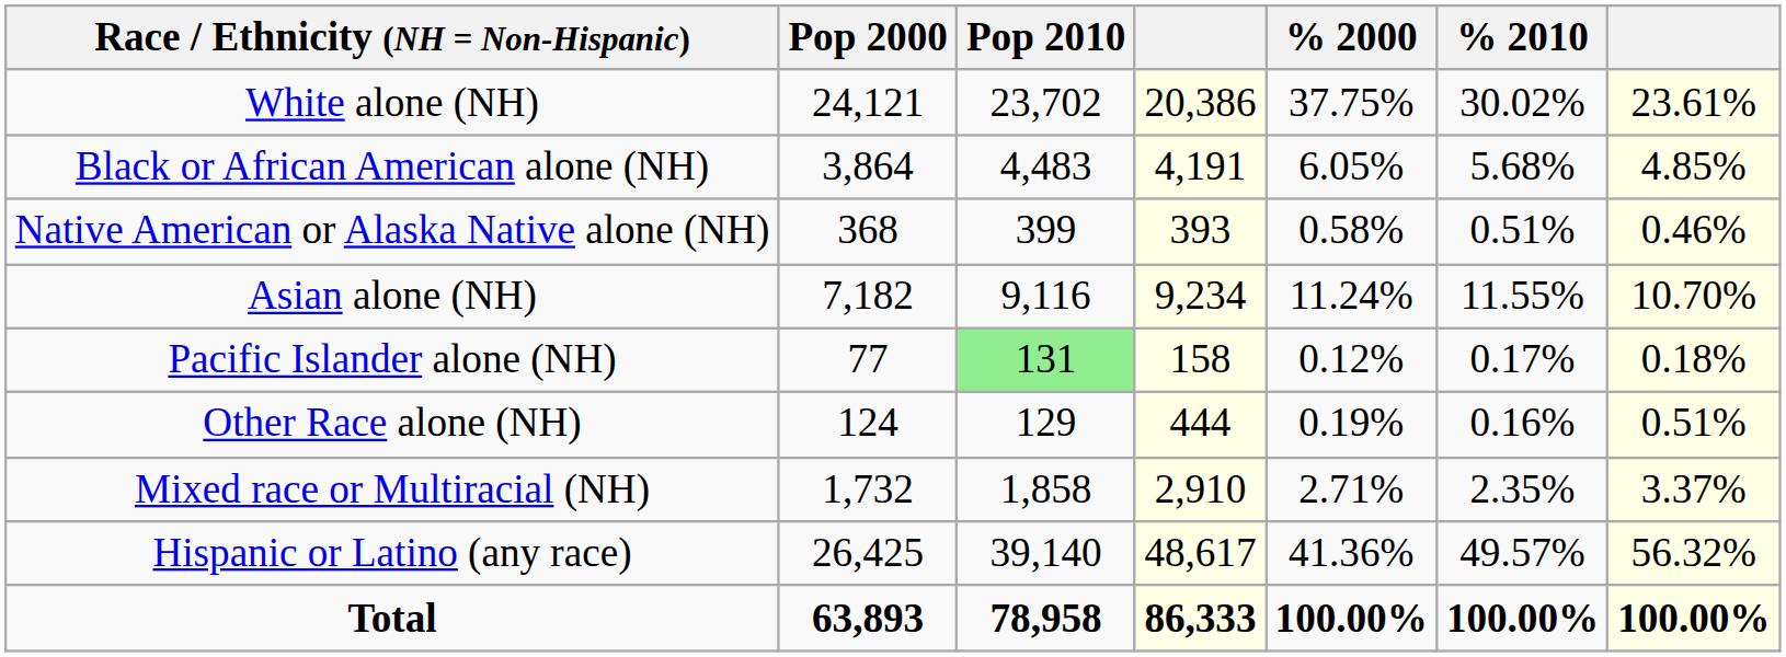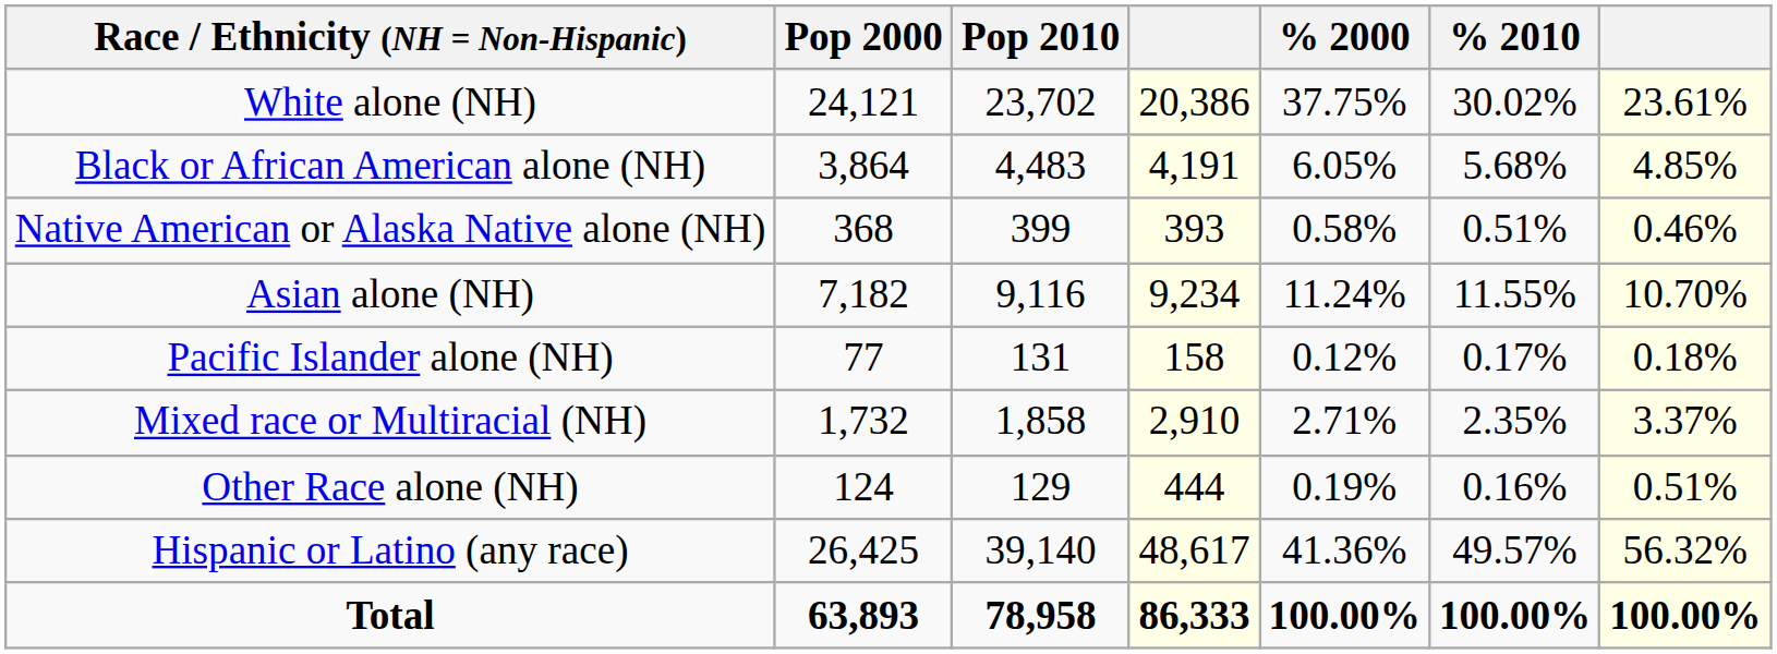Pacific Islander alone (NH) | Pop 2010: lightgreen background -> no background
rows swapped: Other Race alone (NH) <-> Mixed race or Multiracial (NH)
